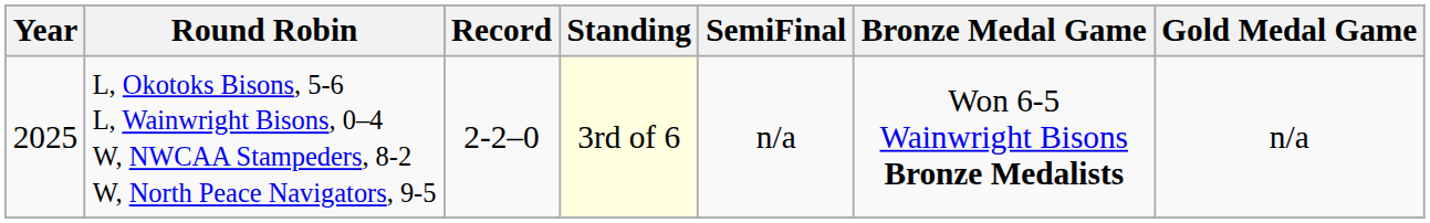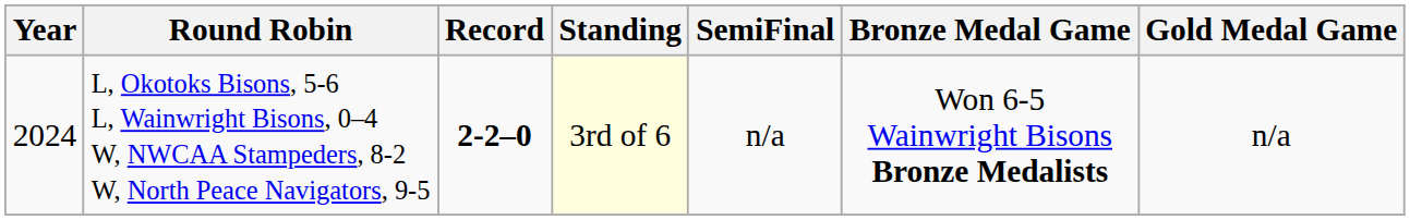row 2 | Year: 2025 -> 2024
row 2 | Record: normal -> bold
